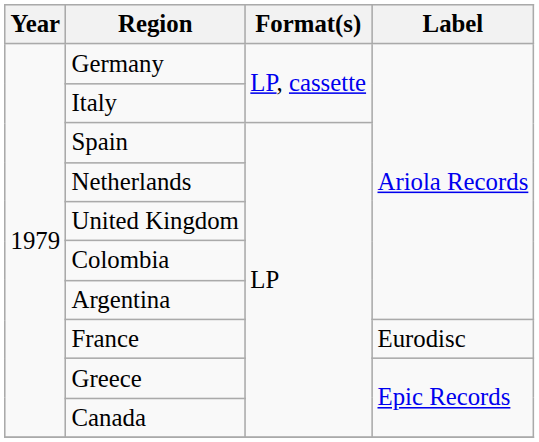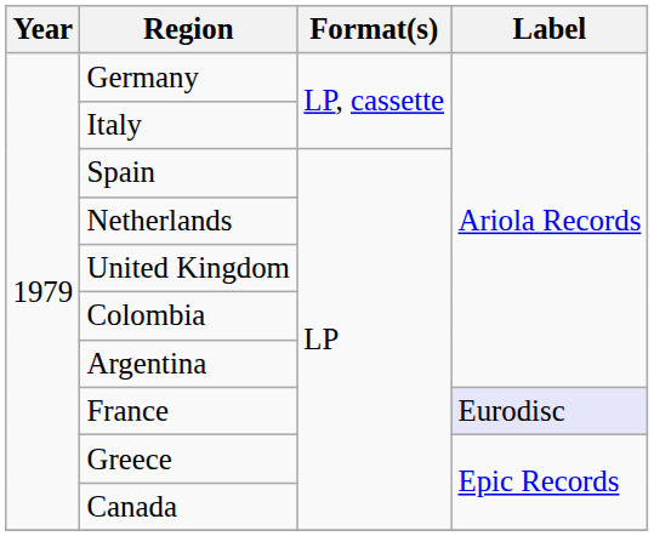France | Label: no background -> lavender background
